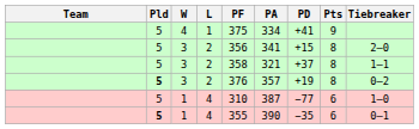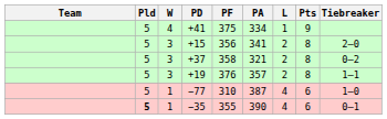columns swapped: L <-> PD
row 4 | Tiebreaker: 1–1 -> 0–2
row 5 | Pld: bold -> normal
row 5 | Tiebreaker: 0–2 -> 1–1
